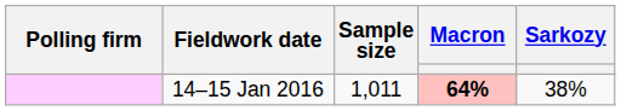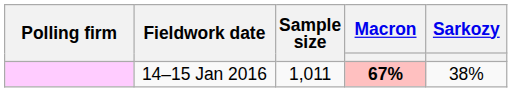14–15 Jan 2016 | Macron: 64% -> 67%
